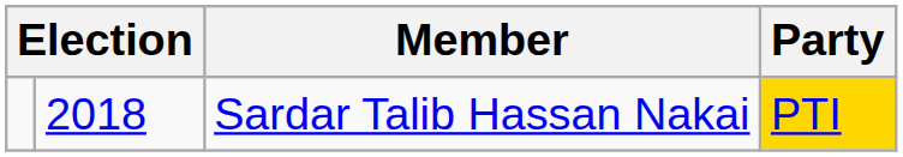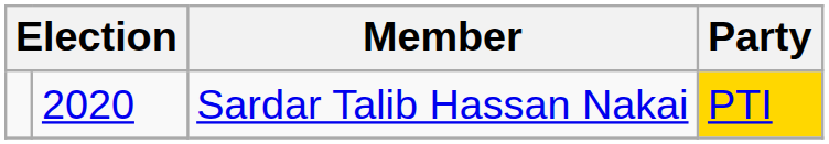Sardar Talib Hassan Nakai | column 2: 2018 -> 2020
